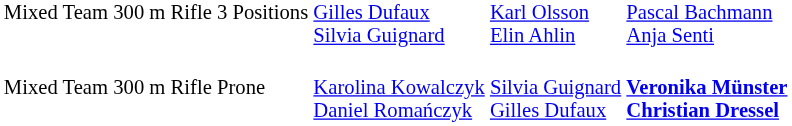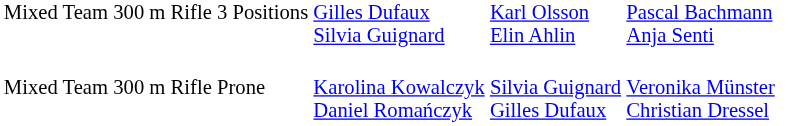Mixed Team 300 m Rifle Prone | column 4: bold -> normal
